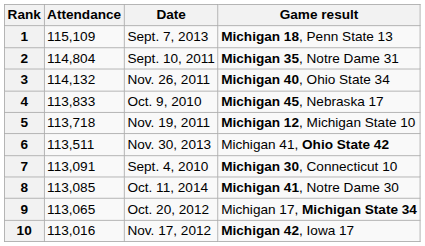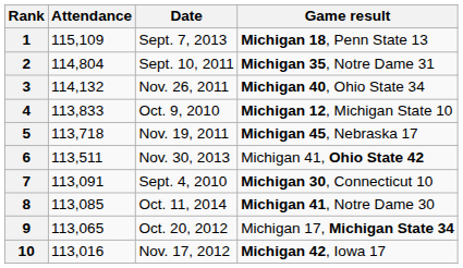4 | Game result: Michigan 45, Nebraska 17 -> Michigan 12, Michigan State 10
5 | Game result: Michigan 12, Michigan State 10 -> Michigan 45, Nebraska 17
